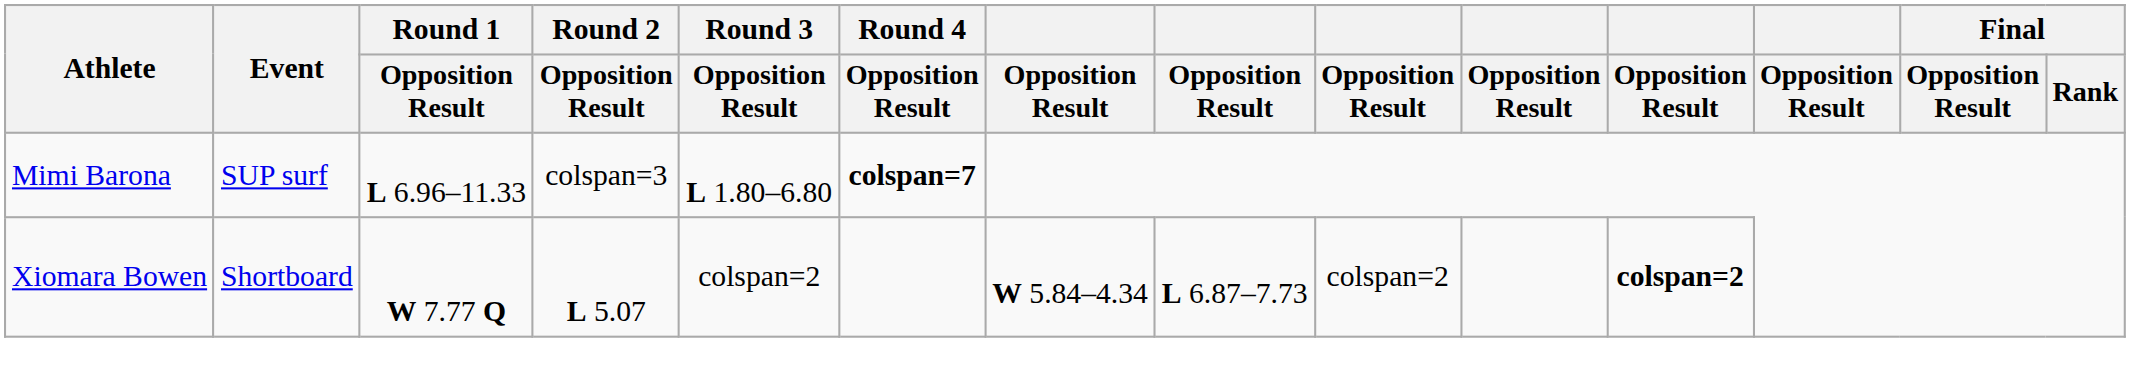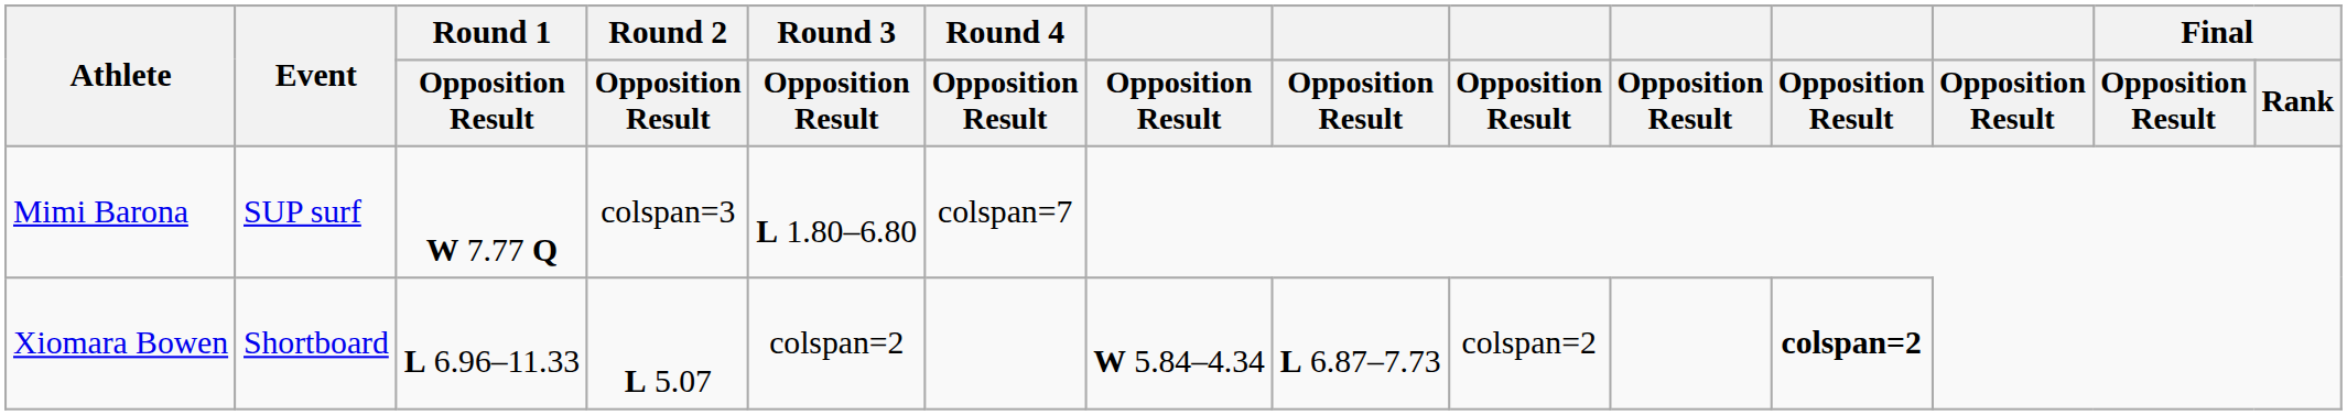Mimi Barona | Round 1 / Opposition Result: L 6.96–11.33 -> W 7.77 Q
Mimi Barona | Round 4 / Opposition Result: bold -> normal
Xiomara Bowen | Round 1 / Opposition Result: W 7.77 Q -> L 6.96–11.33
